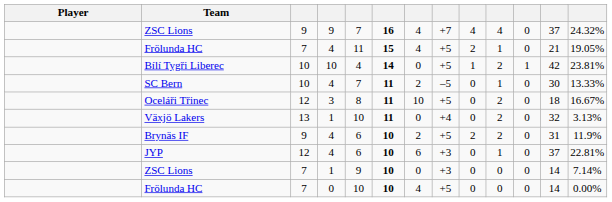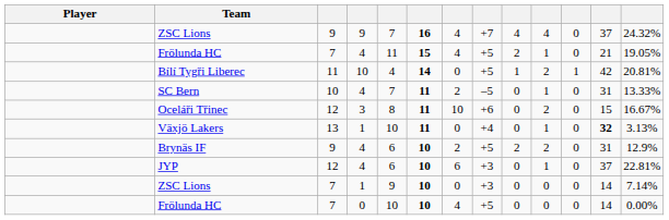Bílí Tygři Liberec | column 3: 10 -> 11
Bílí Tygři Liberec | column 13: 23.81% -> 20.81%
SC Bern | column 12: 30 -> 31
Oceláři Třinec | column 8: +5 -> +6
Oceláři Třinec | column 12: 18 -> 15
Växjö Lakers | column 10: 2 -> 1
Växjö Lakers | column 12: normal -> bold
Brynäs IF | column 13: 11.9% -> 12.9%
